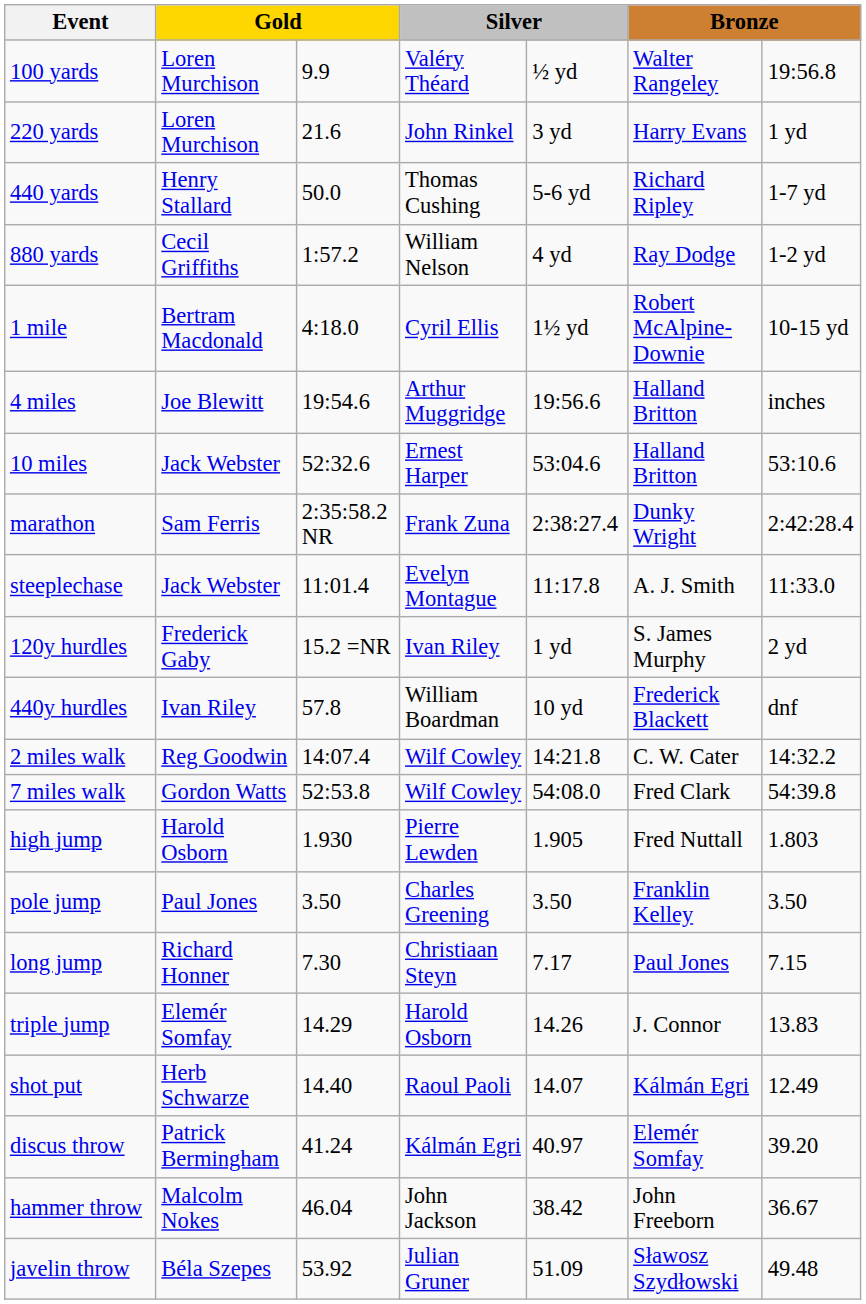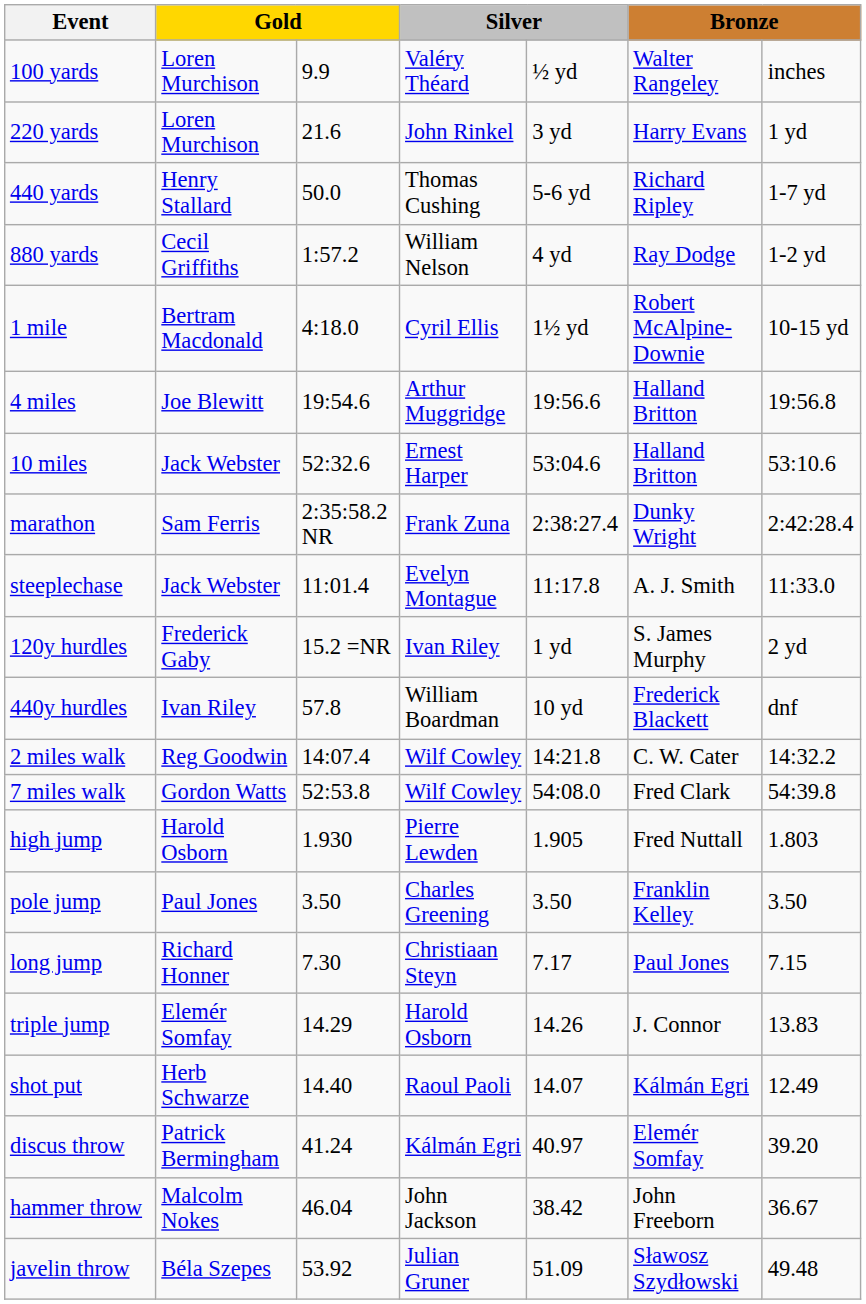100 yards | column 7: 19:56.8 -> inches
4 miles | column 7: inches -> 19:56.8
